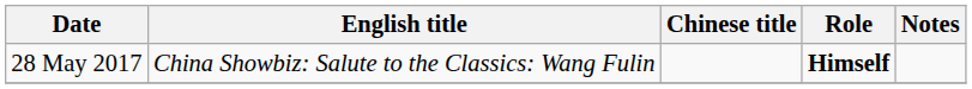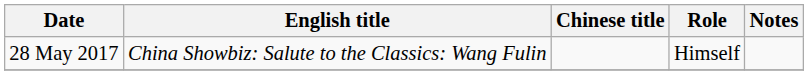28 May 2017 | Role: bold -> normal
